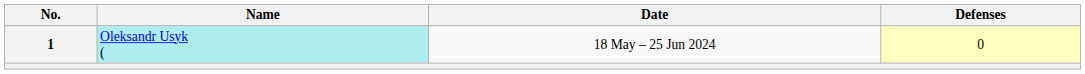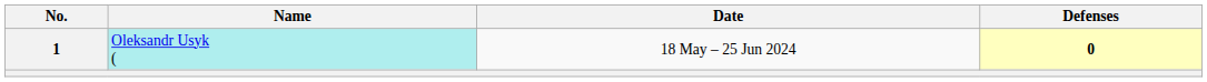1 | Defenses: normal -> bold
